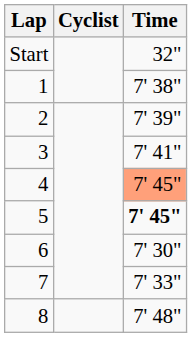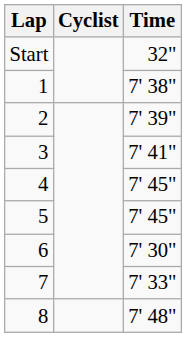4 | Time: lightsalmon background -> no background
5 | Time: bold -> normal
